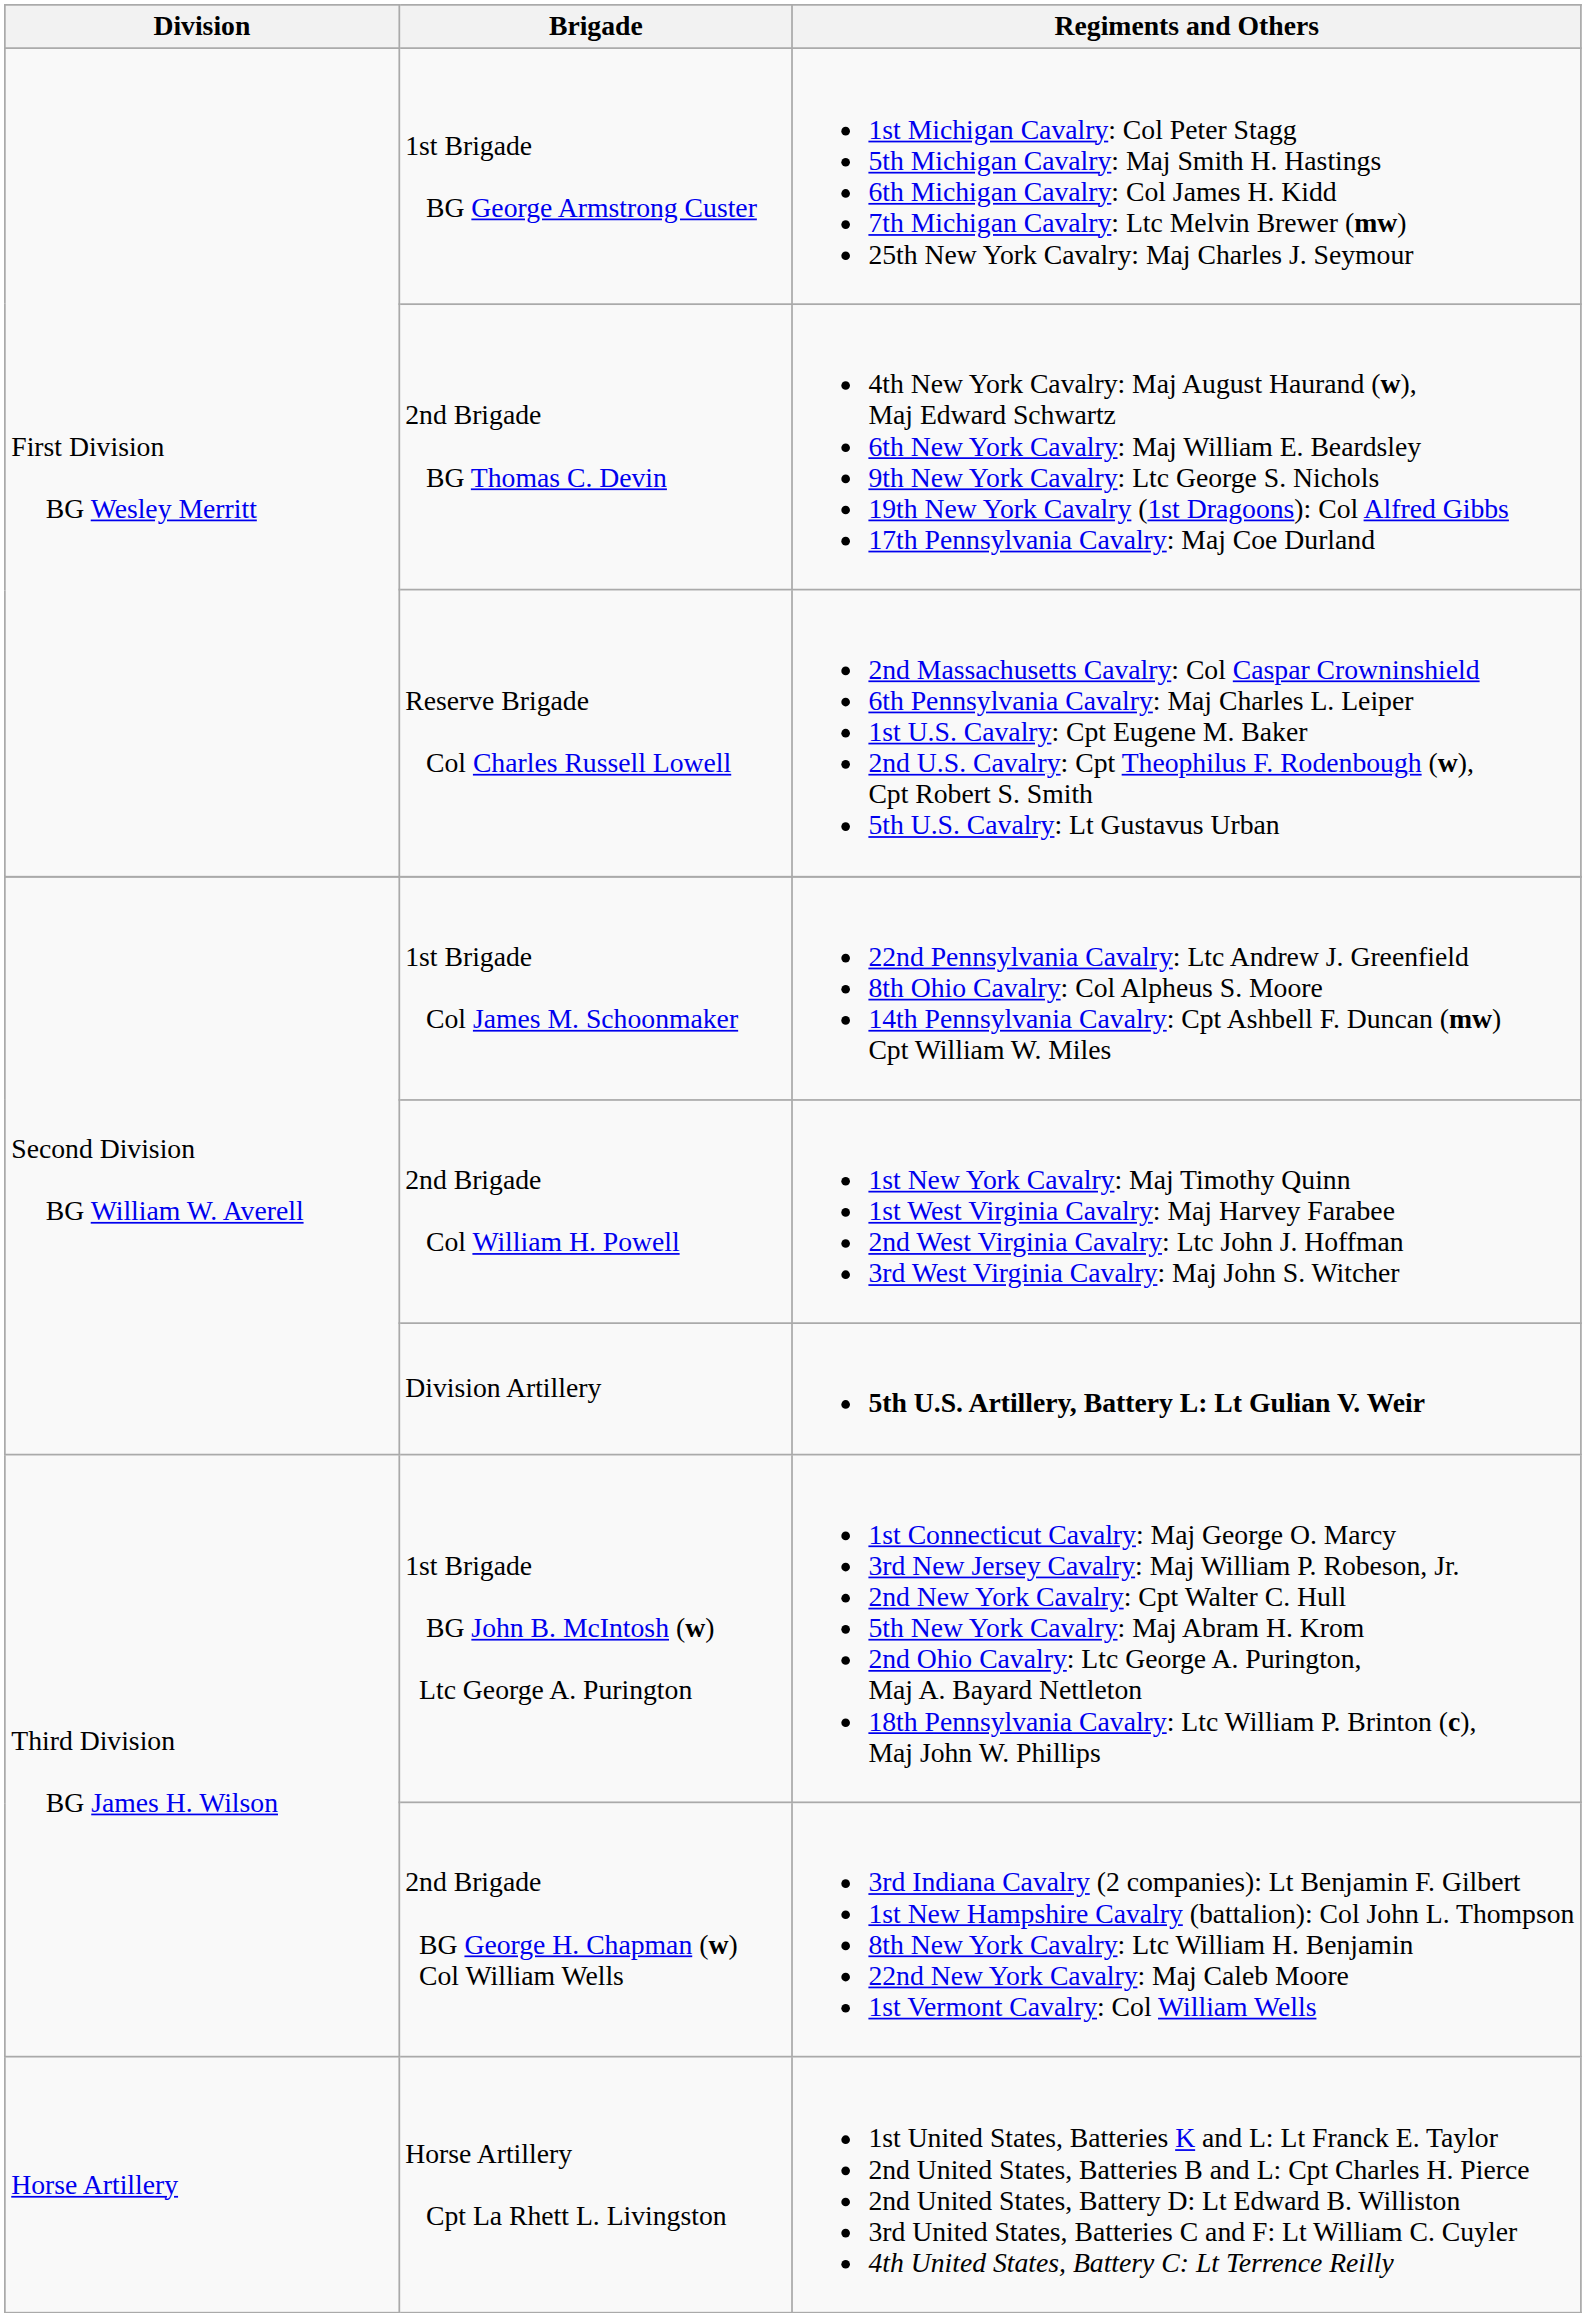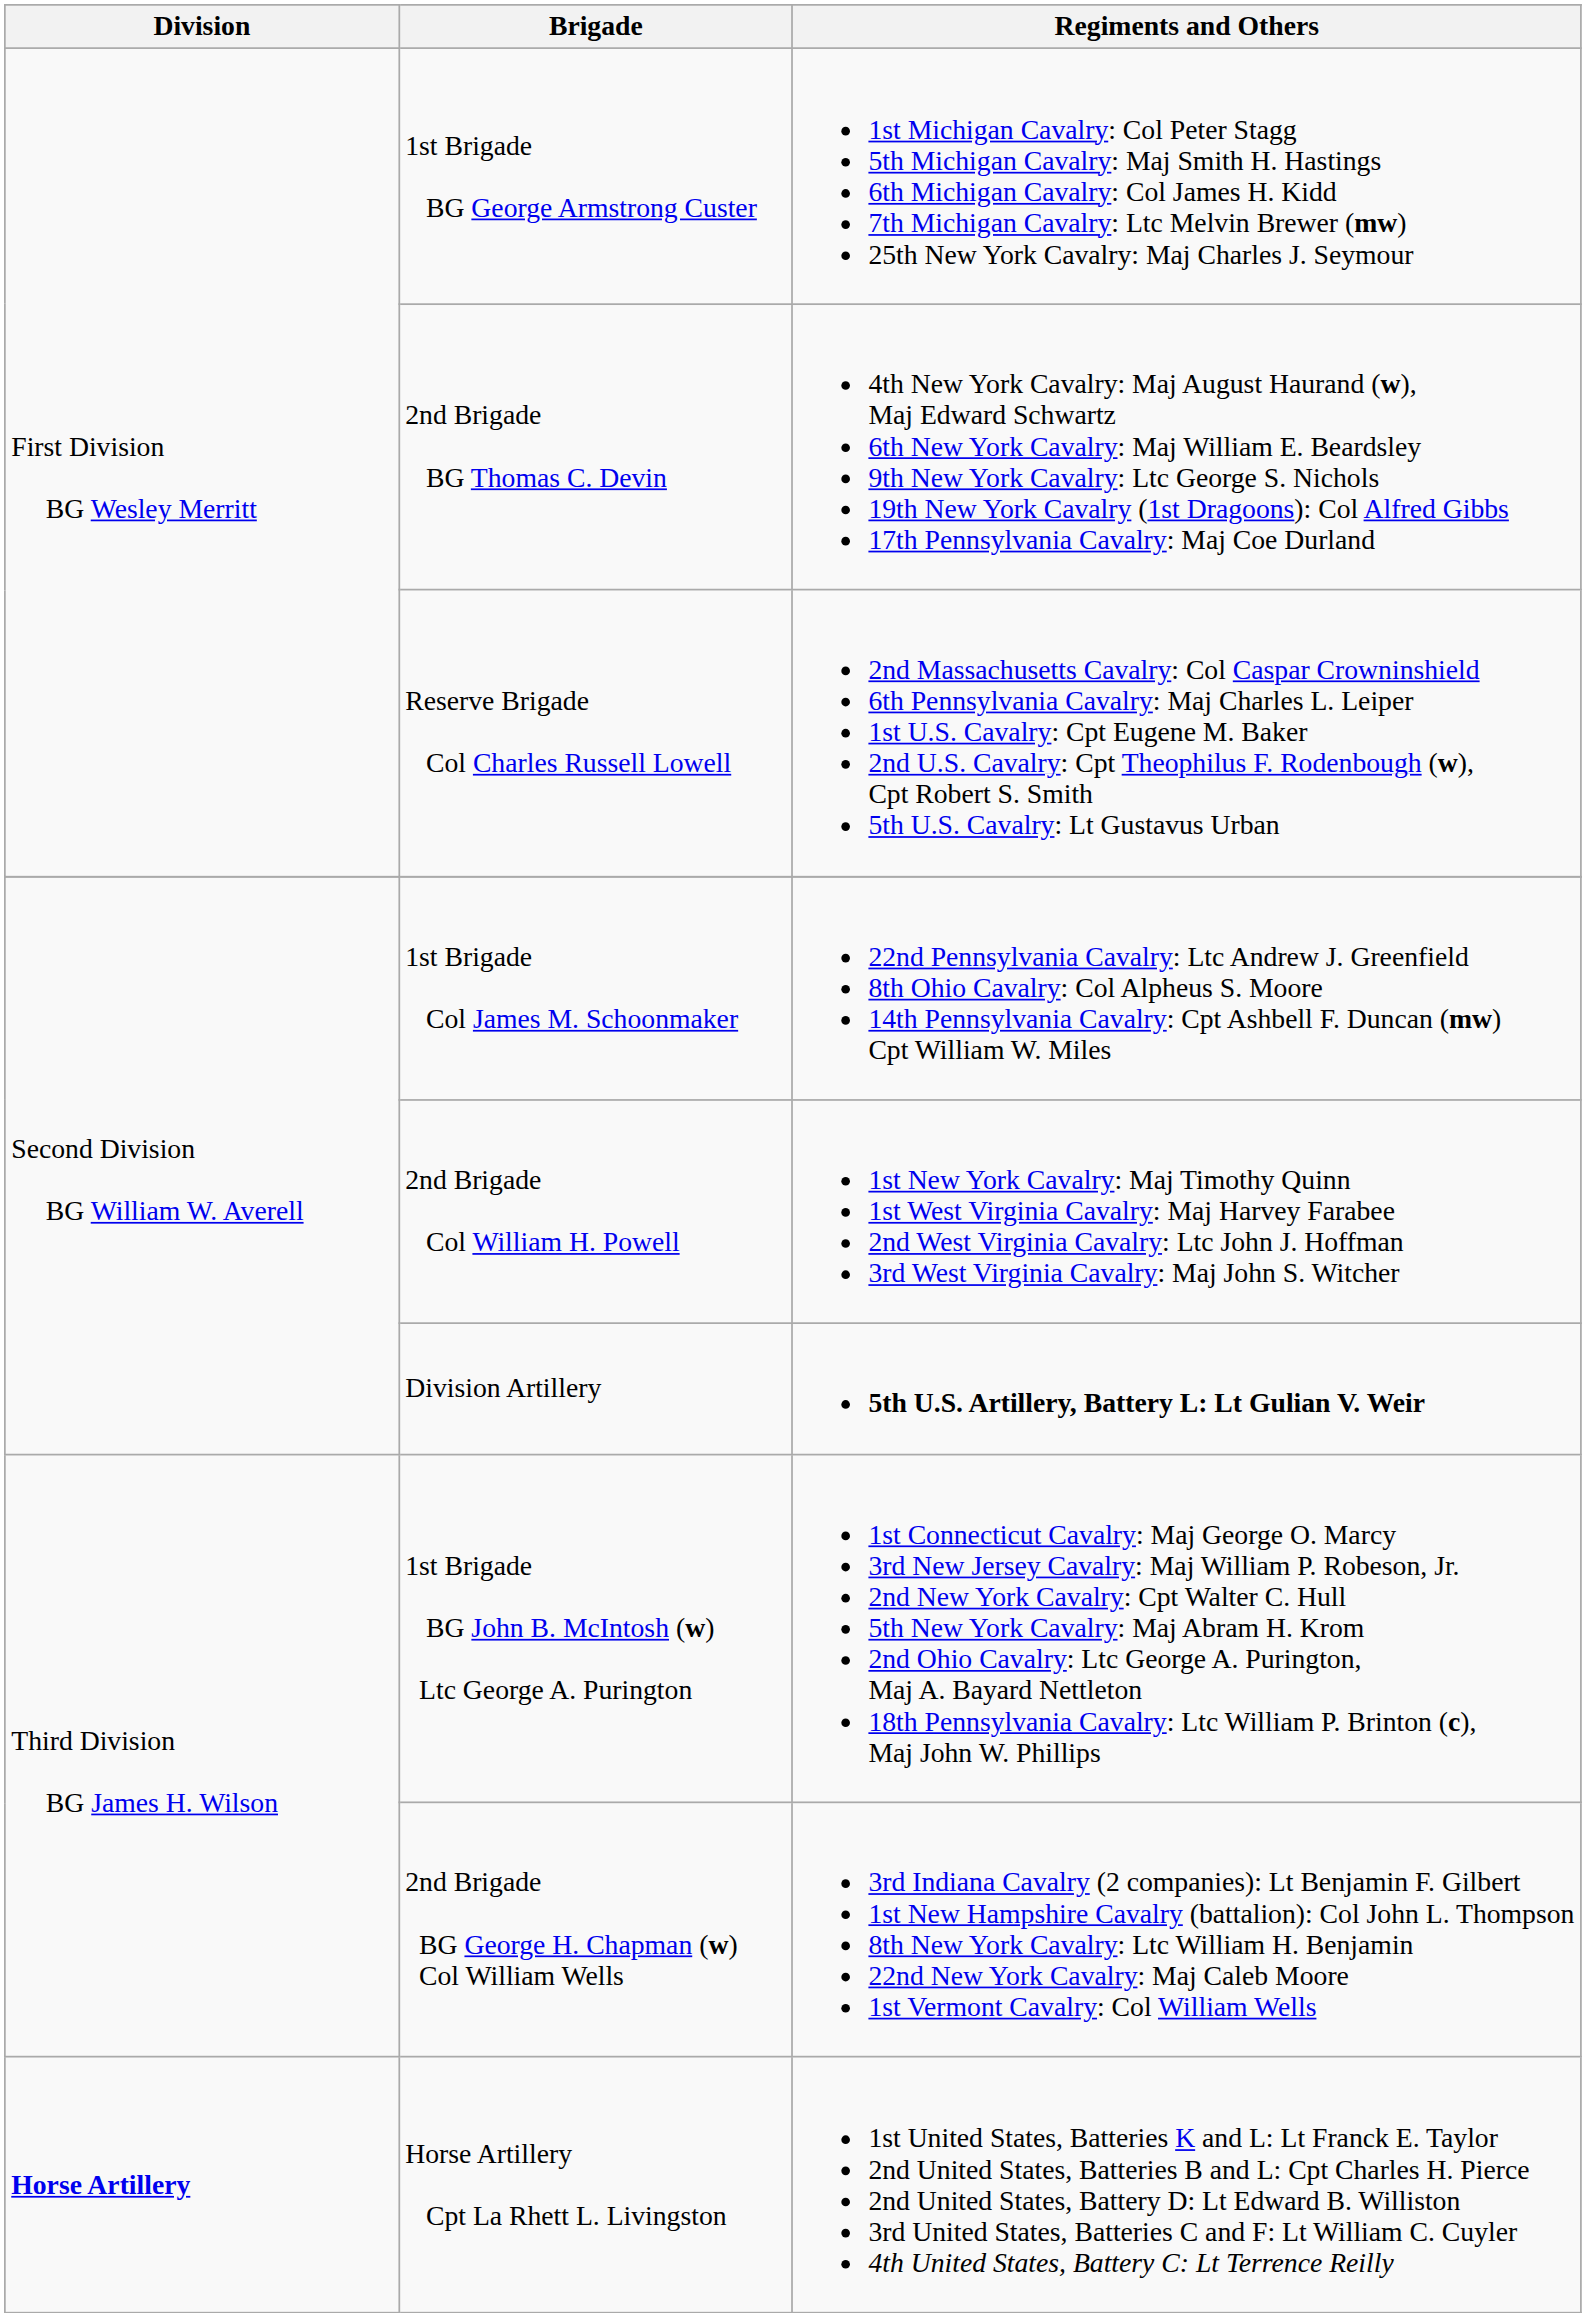Horse Artillery Cpt La Rhett L. Livingston | Division: normal -> bold
